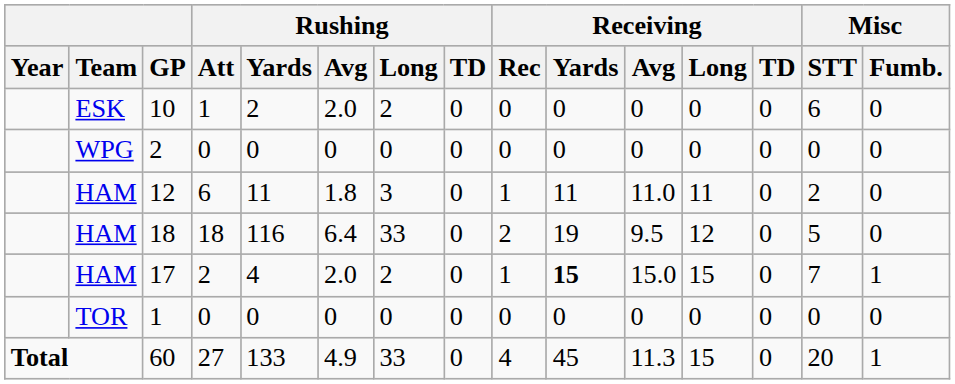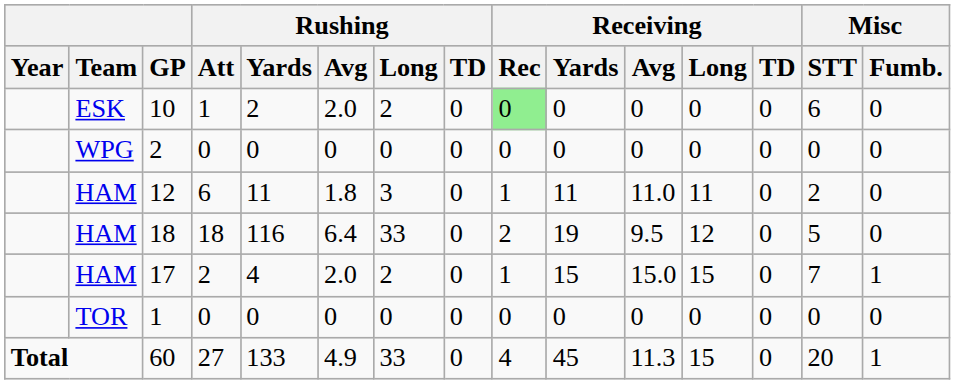10 | Receiving / Rec: no background -> lightgreen background
17 | Receiving / Yards: bold -> normal
